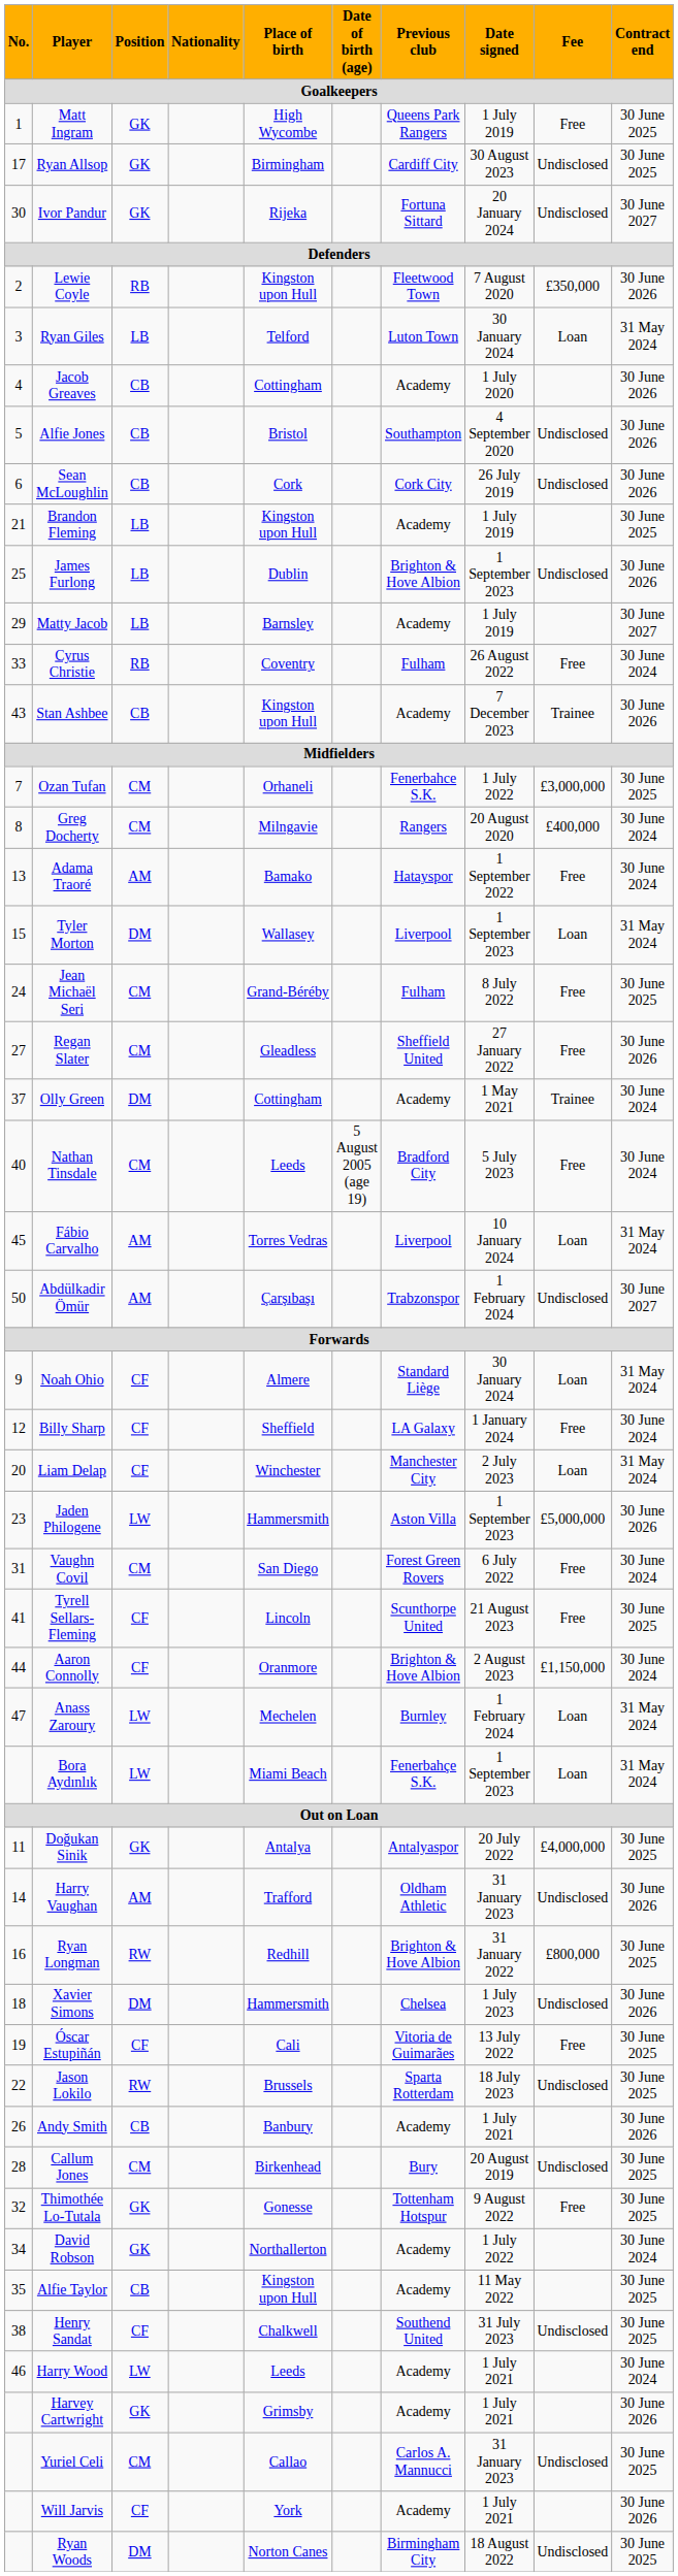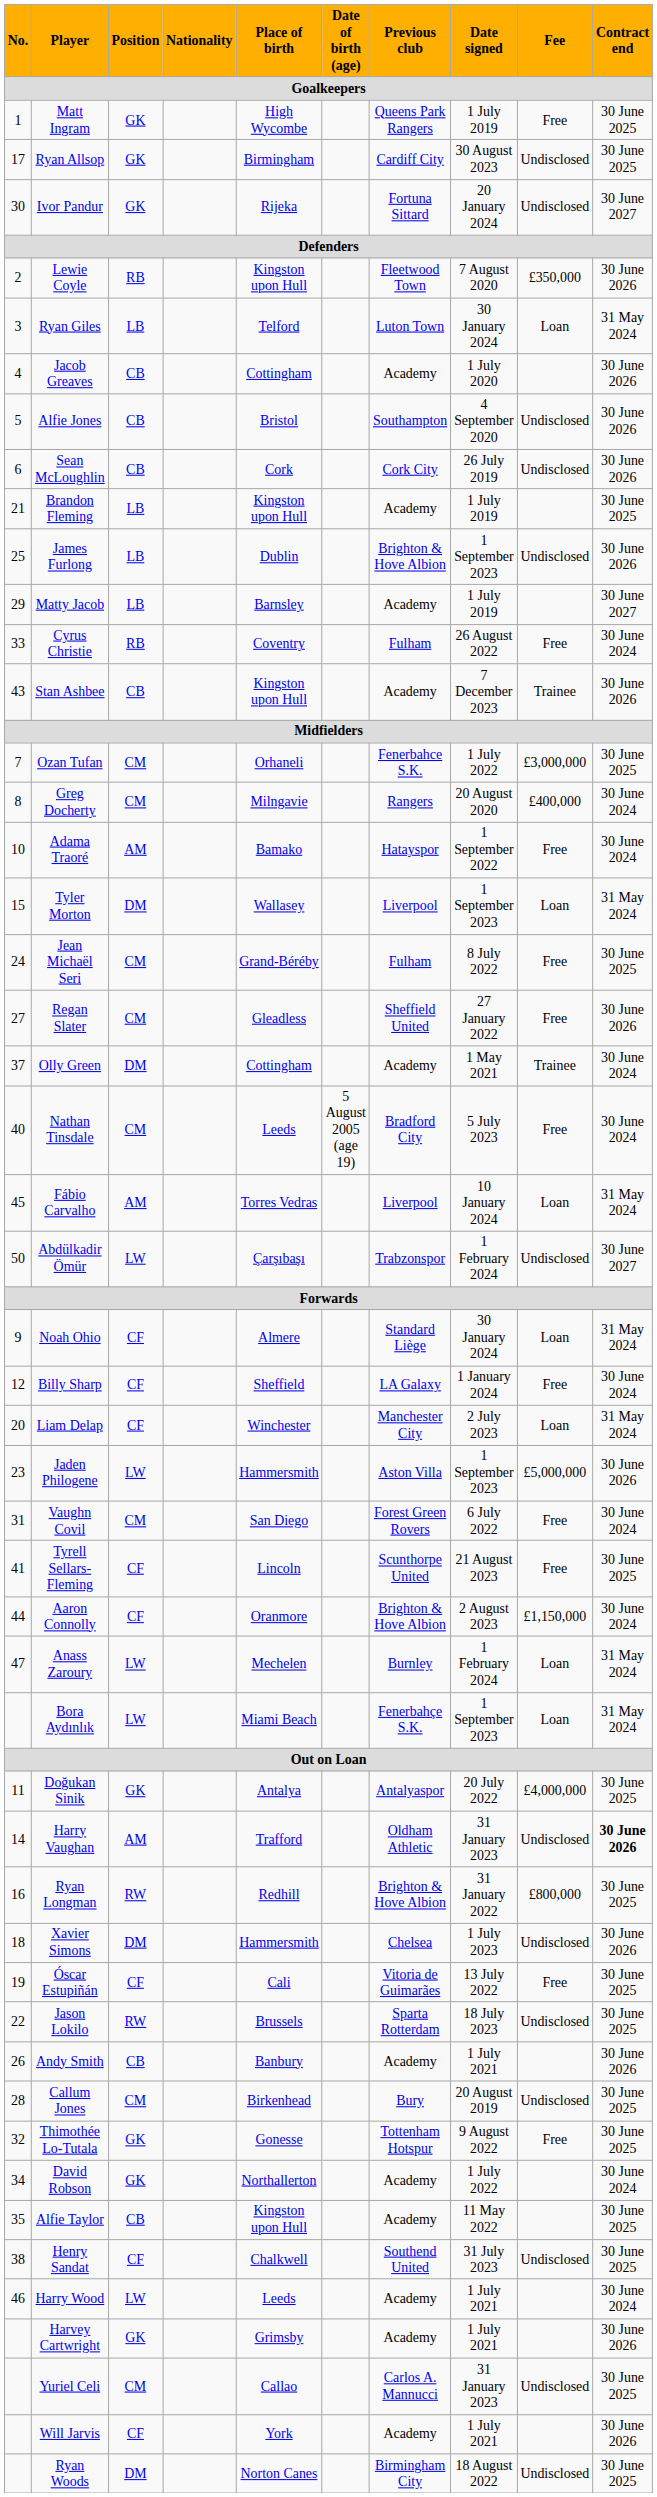Adama Traoré | No.: 13 -> 10
Abdülkadir Ömür | Position: AM -> LW
Harry Vaughan | Contract end: normal -> bold
